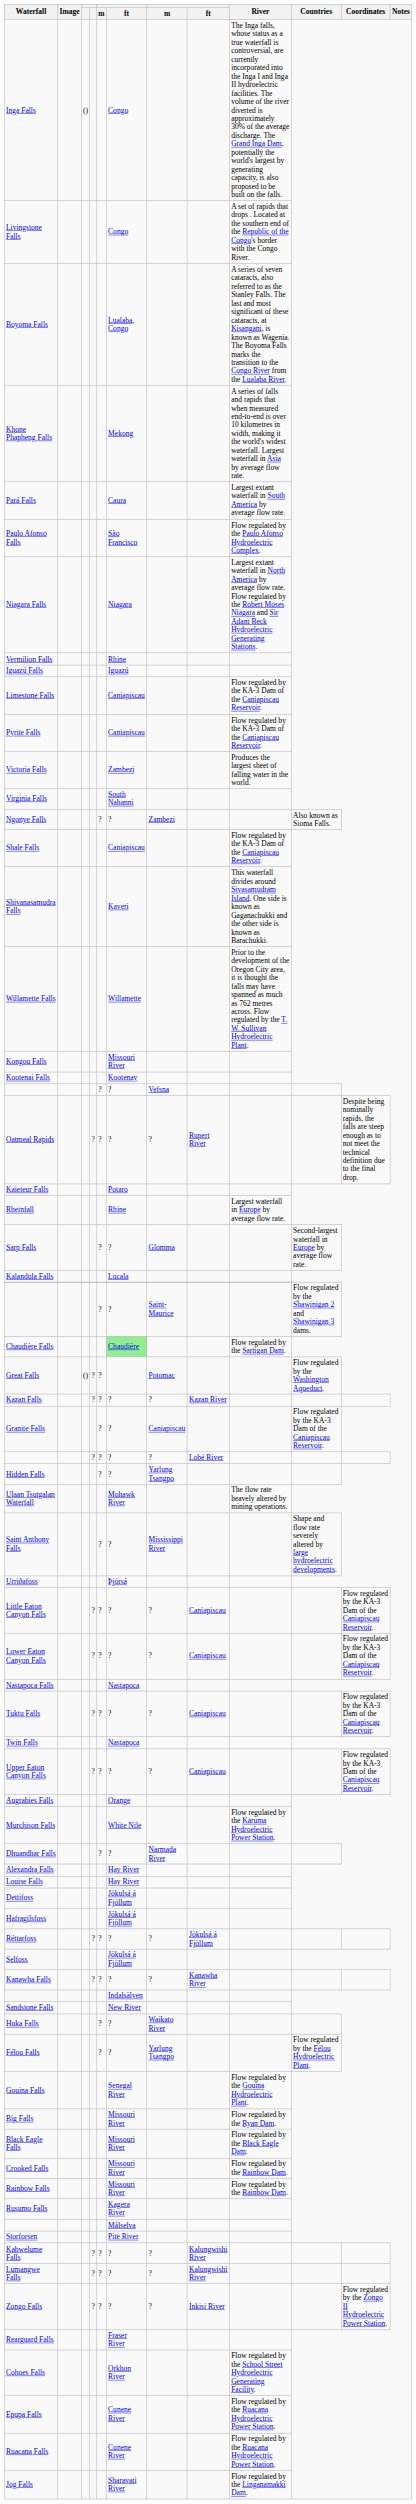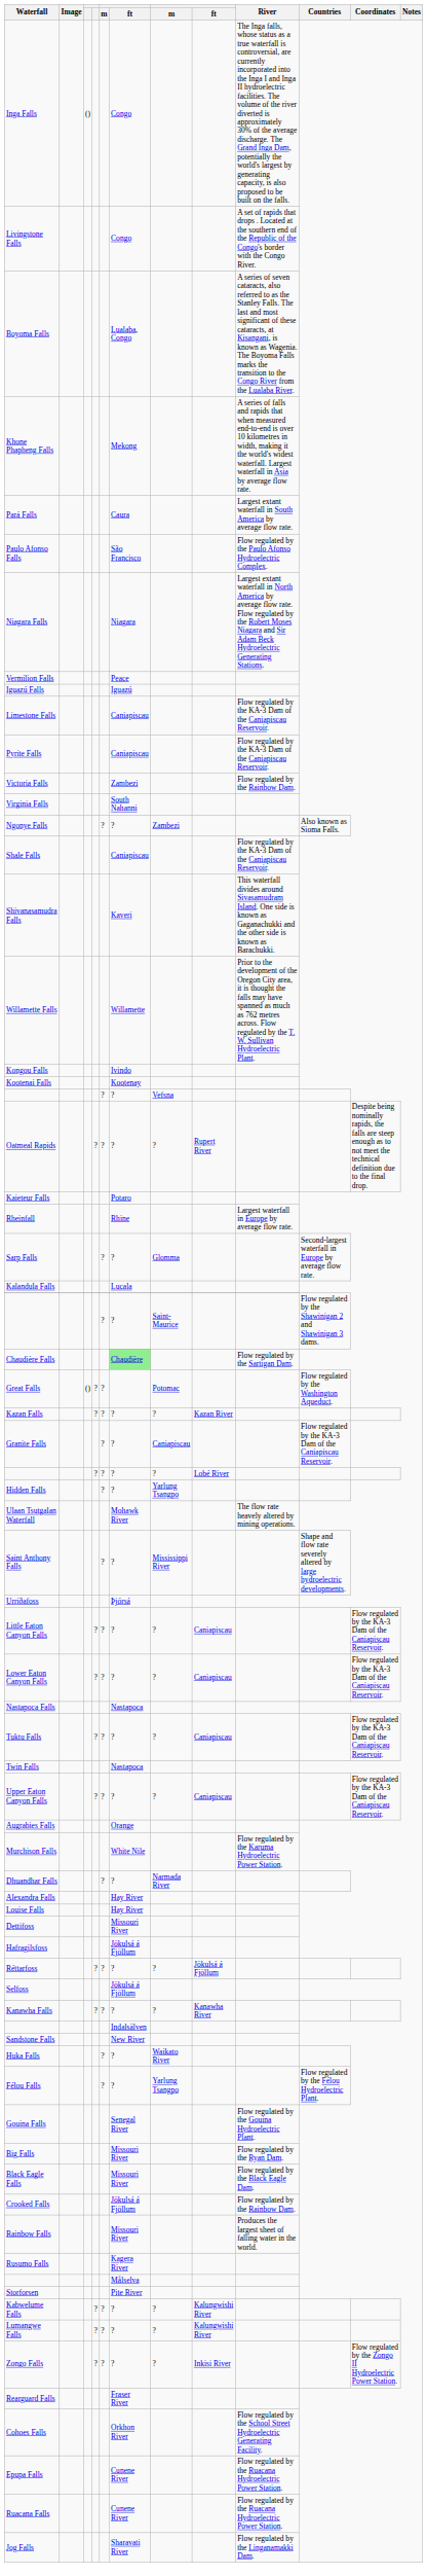Vermilion Falls | column 6: Rhine -> Peace
Victoria Falls | River: Produces the largest sheet of falling water in the world. -> Flow regulated by the Rainbow Dam.
Kongou Falls | column 6: Missouri River -> Ivindo
Dettifoss | column 6: Jökulsá á Fjöllum -> Missouri River
Crooked Falls | column 6: Missouri River -> Jökulsá á Fjöllum
Rainbow Falls | River: Flow regulated by the Rainbow Dam. -> Produces the largest sheet of falling water in the world.
